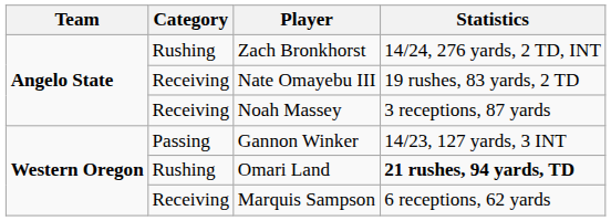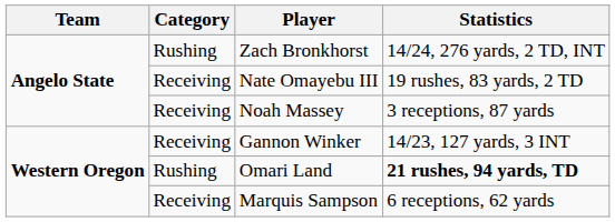Gannon Winker | Category: Passing -> Receiving
